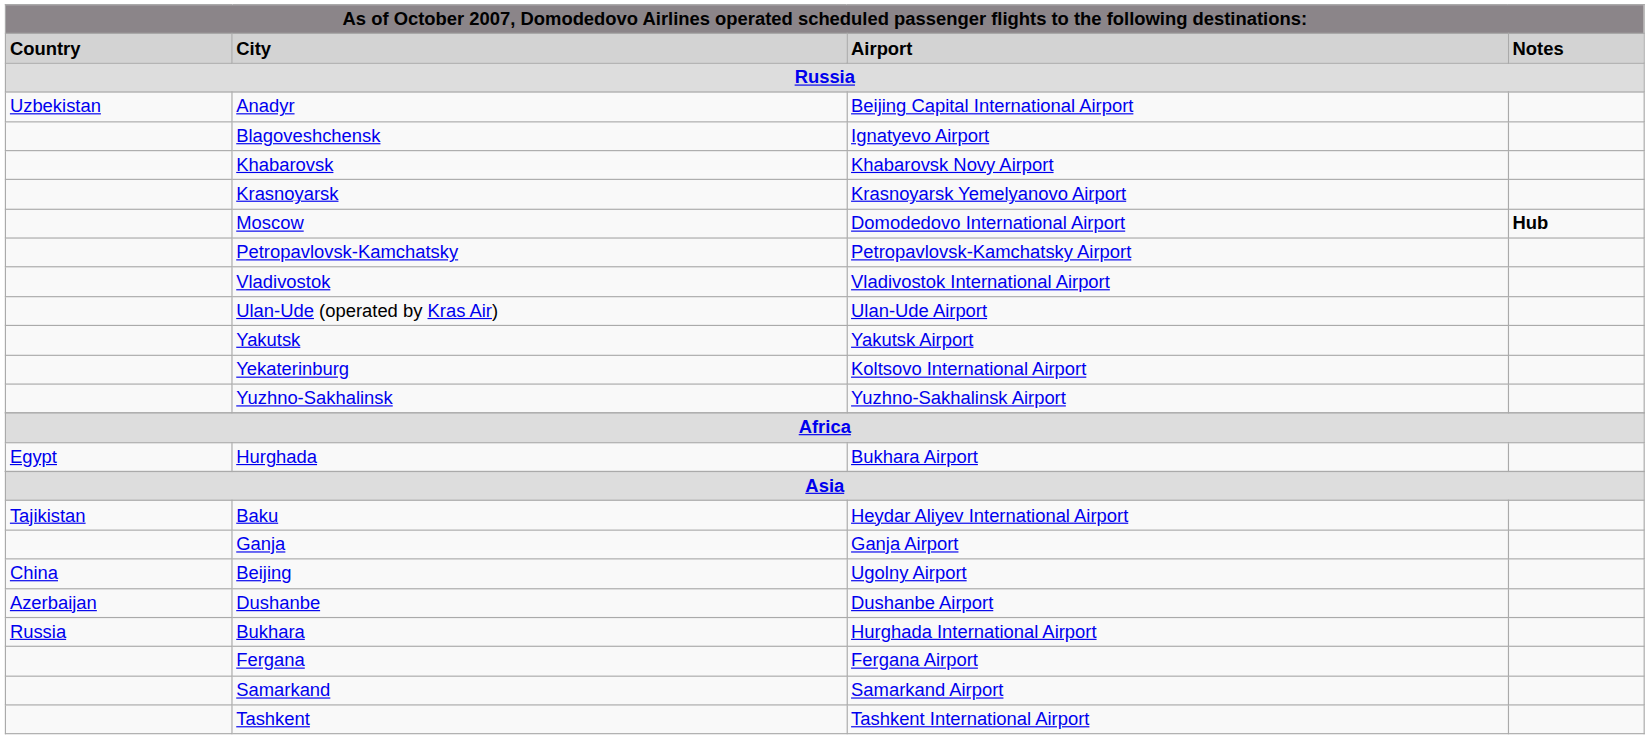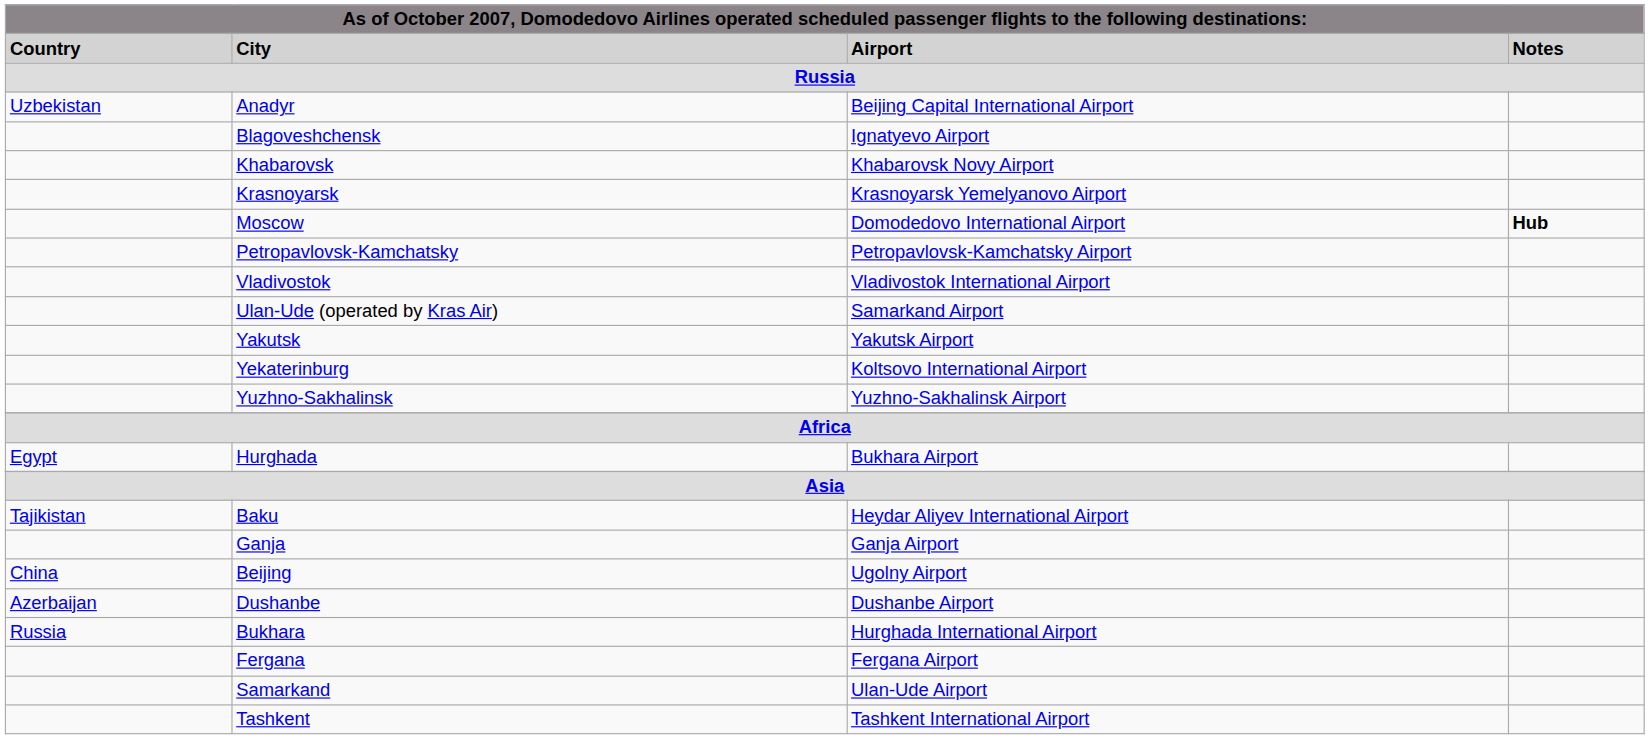Ulan-Ude (operated by Kras Air) | Airport: Ulan-Ude Airport -> Samarkand Airport
Samarkand | Airport: Samarkand Airport -> Ulan-Ude Airport
